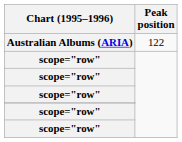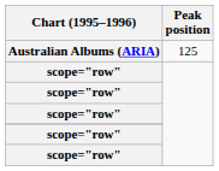Australian Albums (ARIA) | Peak position: 122 -> 125
